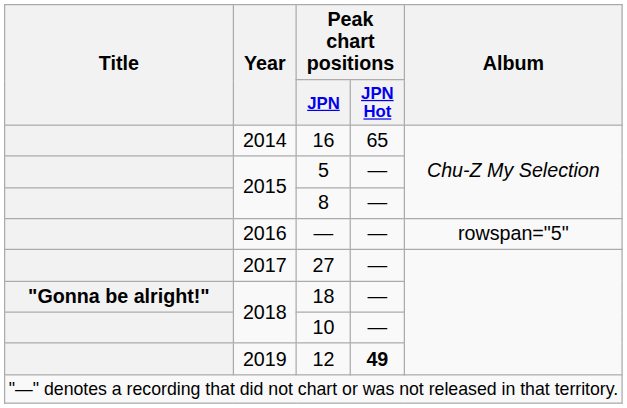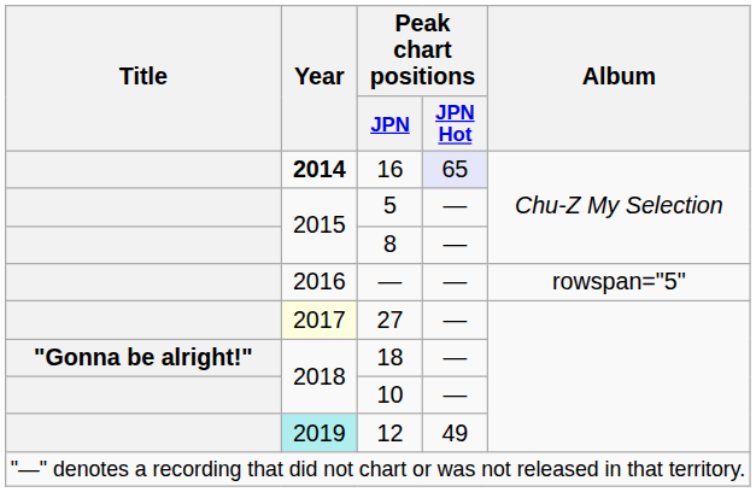16 | Year: normal -> bold
16 | Peak chart positions / JPN Hot: no background -> lavender background
27 | Year: no background -> lightyellow background
12 | Year: no background -> paleturquoise background
12 | Peak chart positions / JPN Hot: bold -> normal
